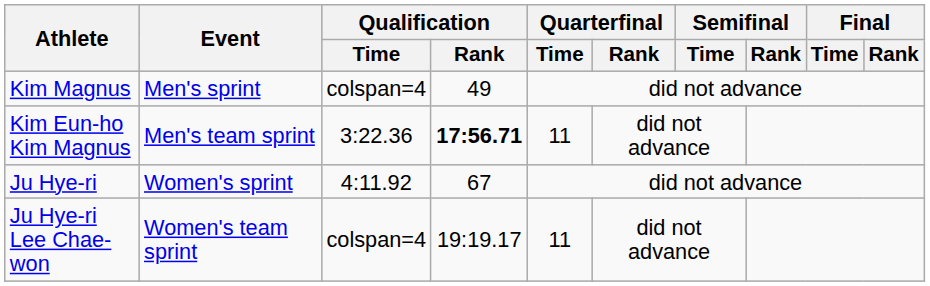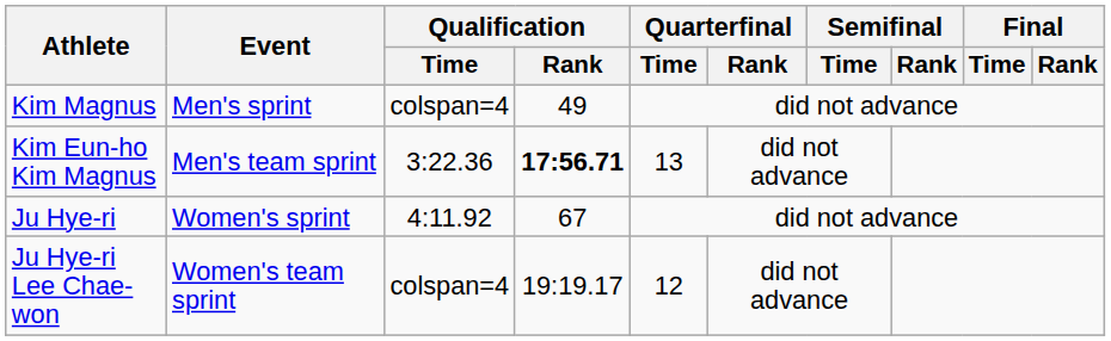Kim Eun-ho Kim Magnus | Quarterfinal / Time: 11 -> 13
Ju Hye-ri Lee Chae-won | Quarterfinal / Time: 11 -> 12
